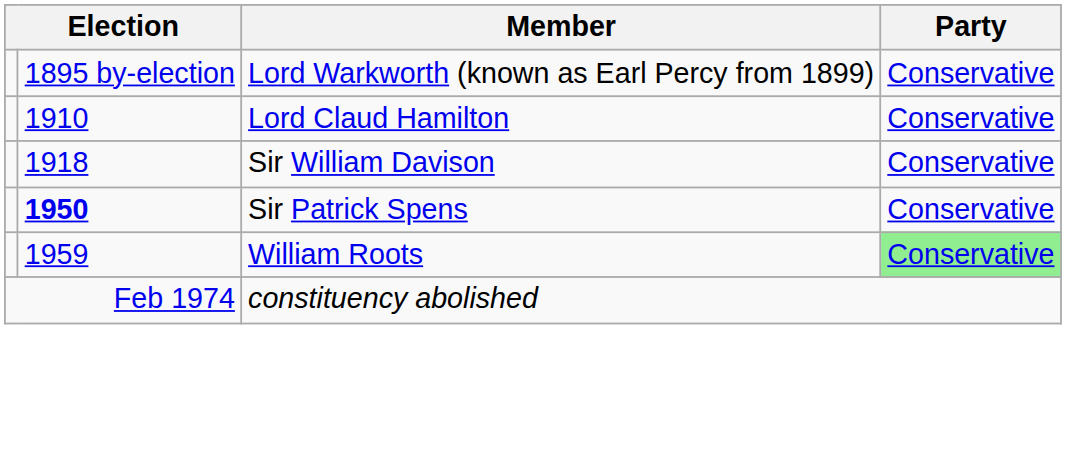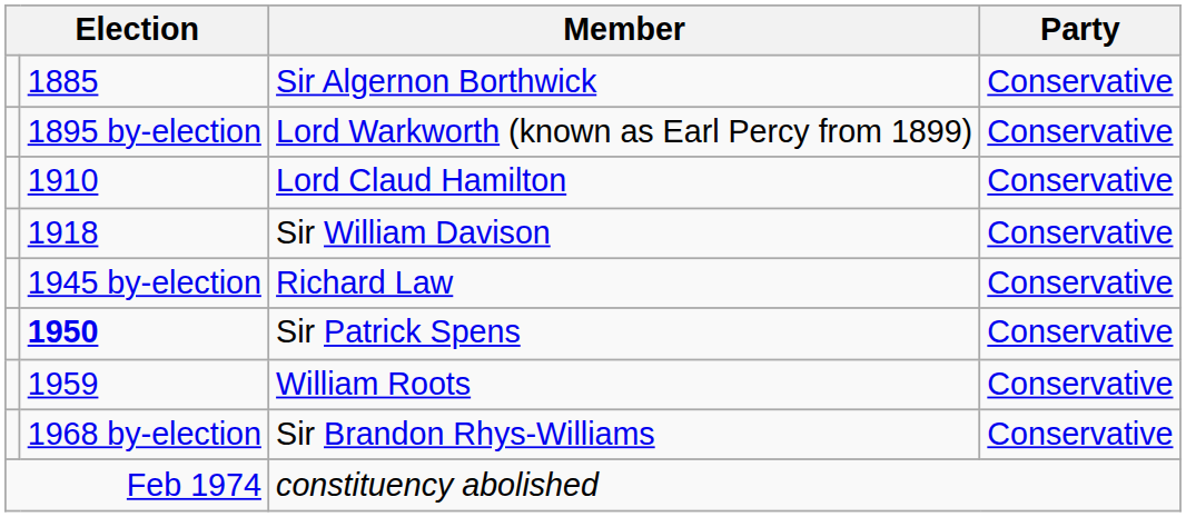+ row: 1885 | Sir Algernon Borthwick | Conservative
+ row: 1945 by-election | Richard Law | Conservative
William Roots | Party: lightgreen background -> no background
+ row: 1968 by-election | Sir Brandon Rhys-Williams | Conservative
